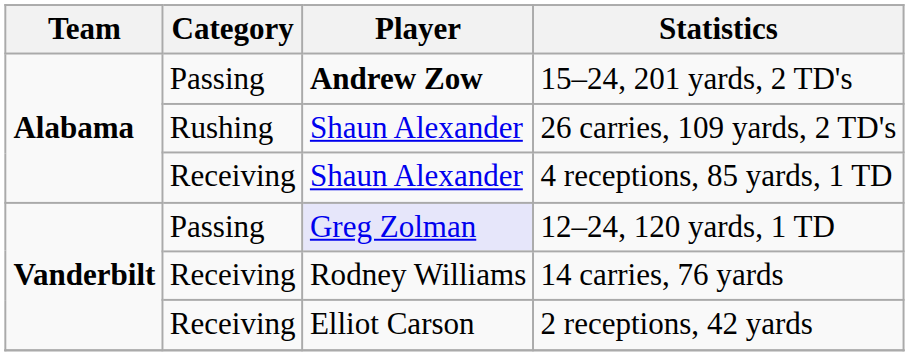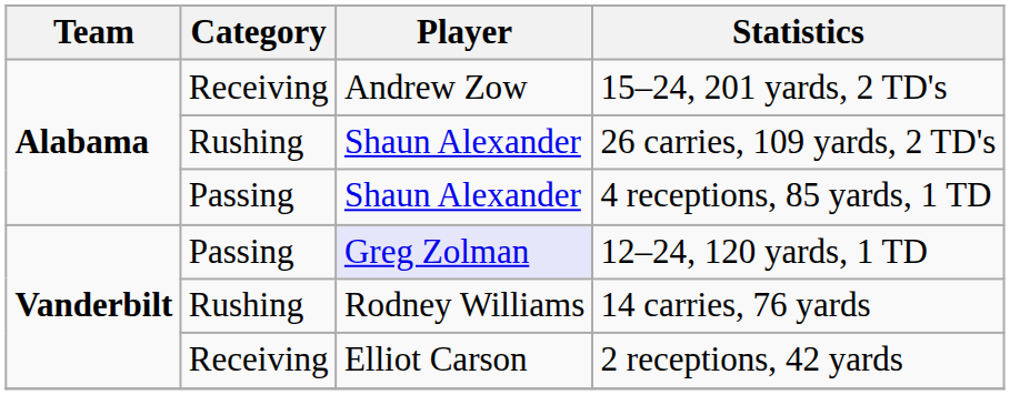15–24, 201 yards, 2 TD's | Category: Passing -> Receiving
15–24, 201 yards, 2 TD's | Player: bold -> normal
4 receptions, 85 yards, 1 TD | Category: Receiving -> Passing
14 carries, 76 yards | Category: Receiving -> Rushing
